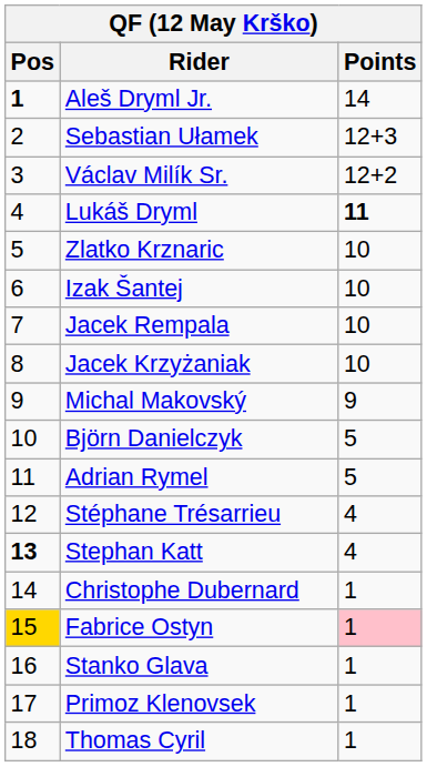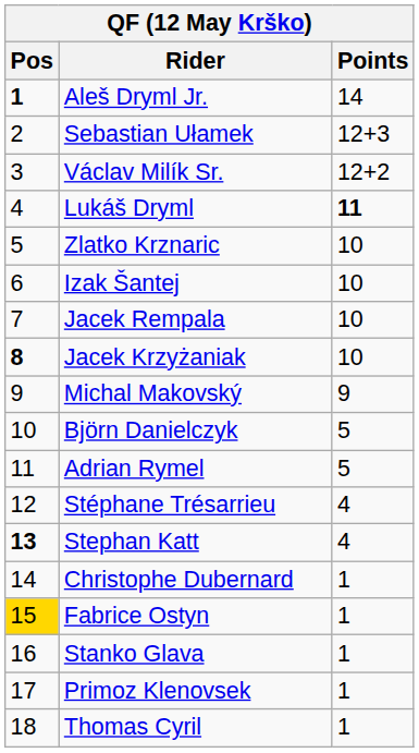Jacek Krzyżaniak | Pos: normal -> bold
Fabrice Ostyn | Points: pink background -> no background
